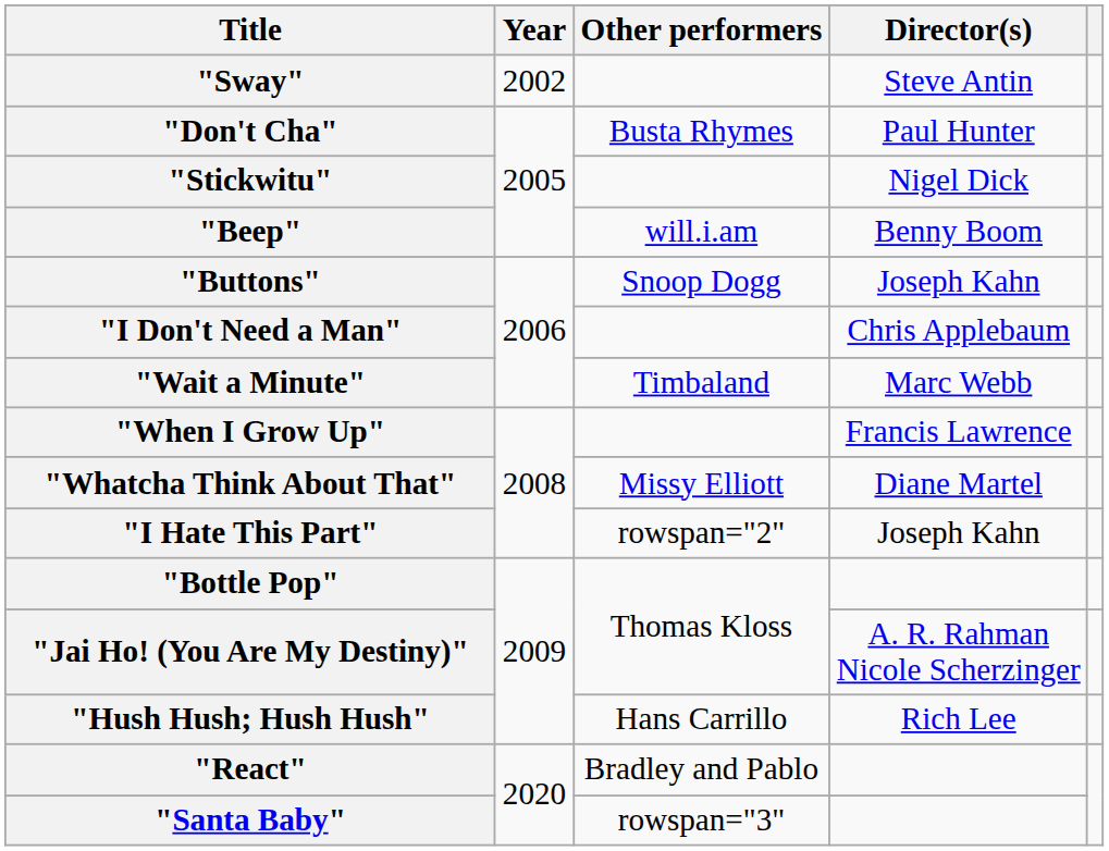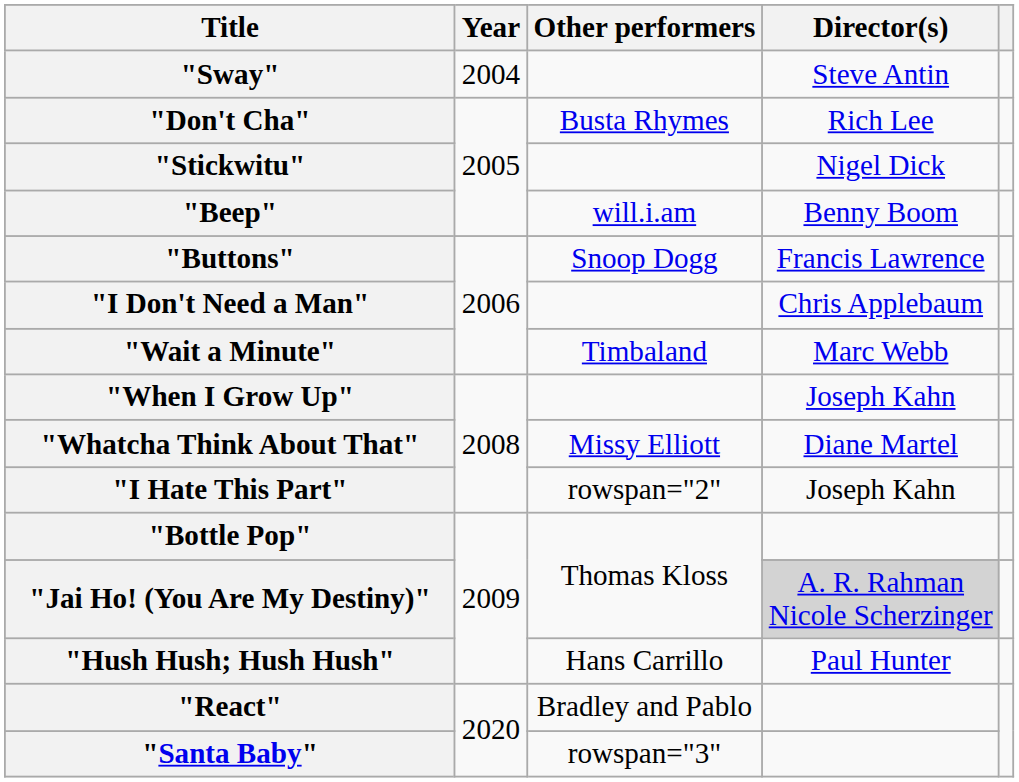"Sway" | Year: 2002 -> 2004
"Don't Cha" | Director(s): Paul Hunter -> Rich Lee
"Buttons" | Director(s): Joseph Kahn -> Francis Lawrence
"When I Grow Up" | Director(s): Francis Lawrence -> Joseph Kahn
"Jai Ho! (You Are My Destiny)" | Director(s): no background -> lightgrey background
"Hush Hush; Hush Hush" | Director(s): Rich Lee -> Paul Hunter
